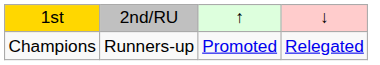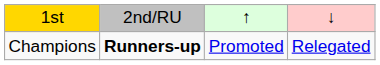Champions | column 2: normal -> bold
